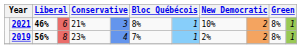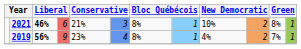2019 | column 4: 8 -> 9
2019 | column 7: 7% -> 8%
2019 | column 9: 2% -> 4%
2019 | column 11: 8% -> 7%
